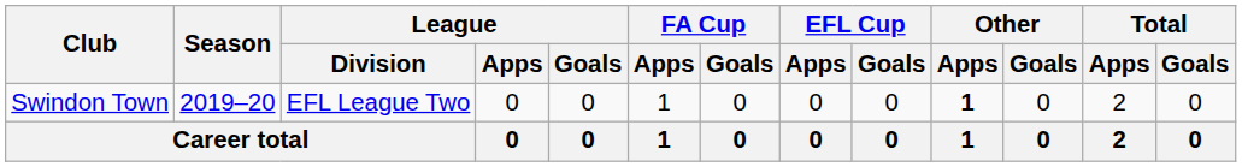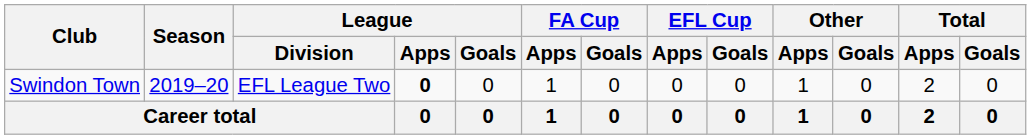Swindon Town | League / Apps: normal -> bold
Swindon Town | Other / Apps: bold -> normal
